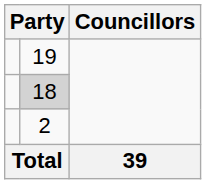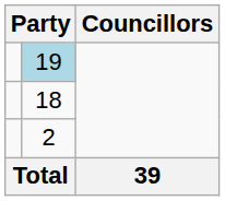19 | column 2: no background -> lightblue background
18 | column 2: lightgrey background -> no background
